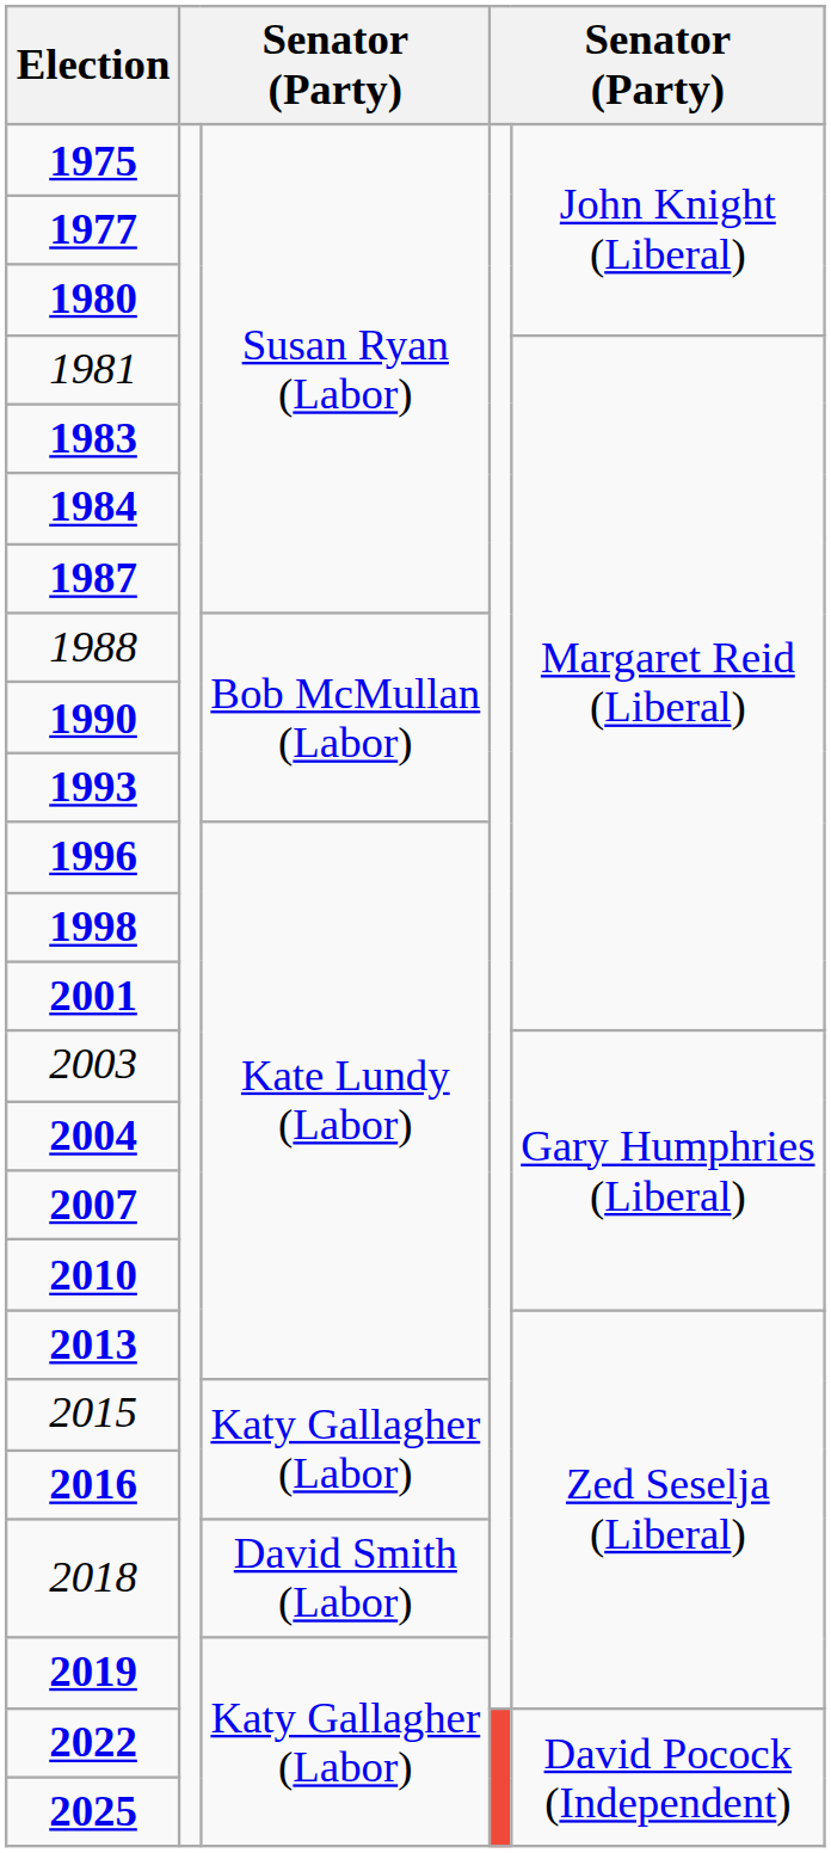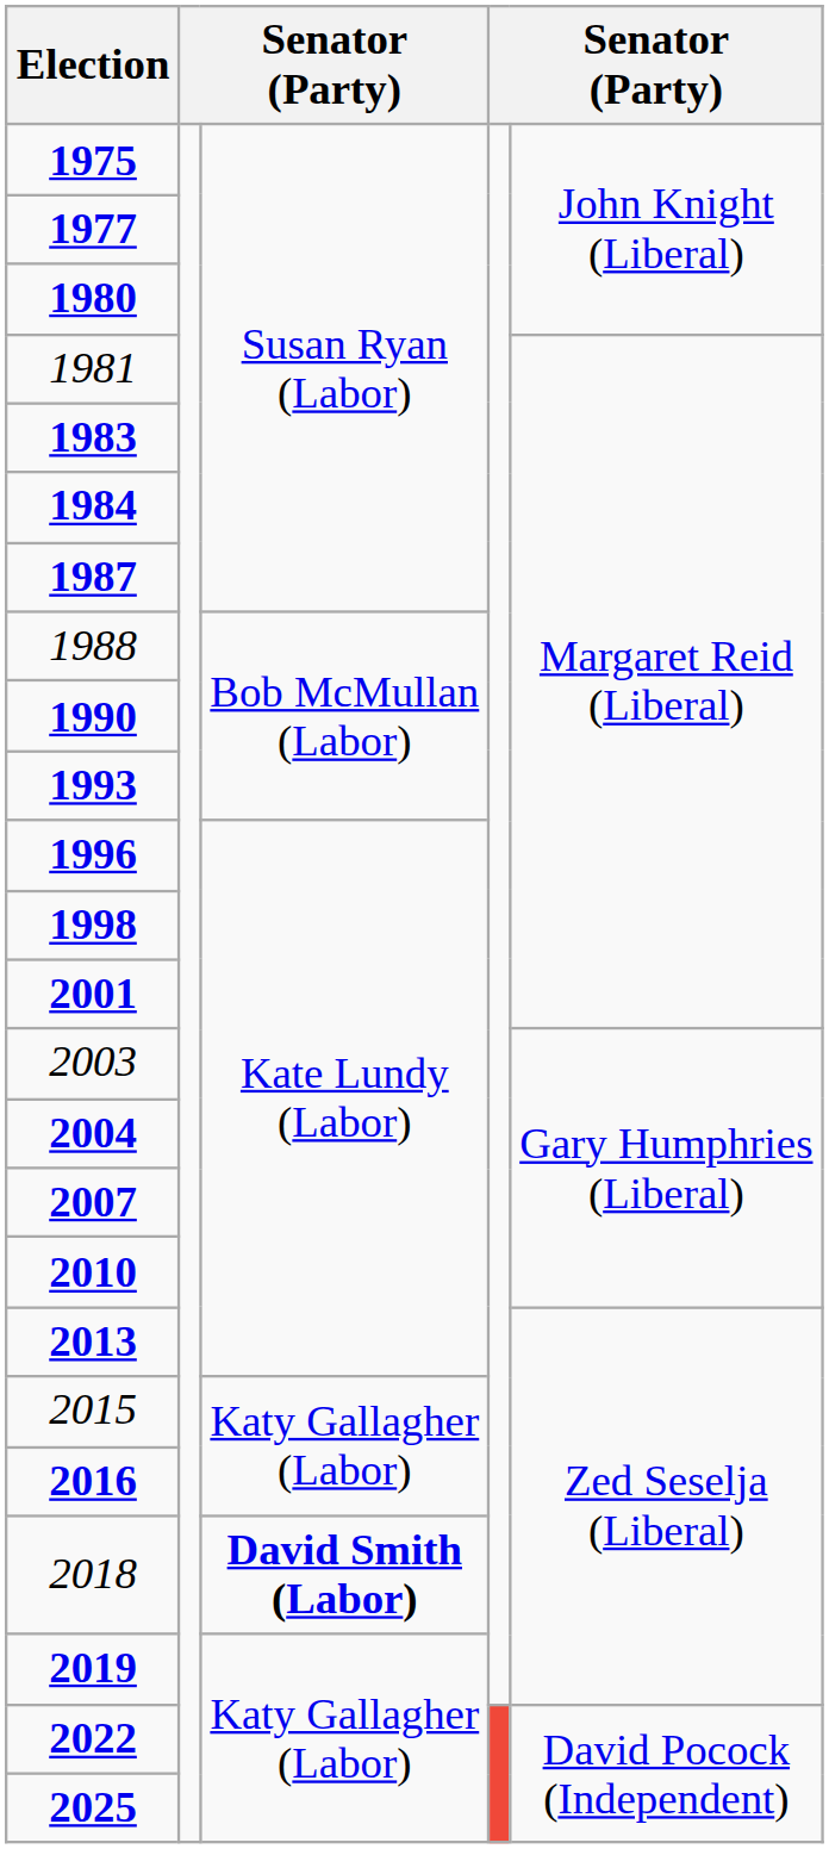2018 | column 3: normal -> bold
